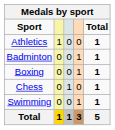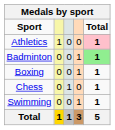Athletics | Total: no background -> pink background
Badminton | Total: no background -> lightgreen background
